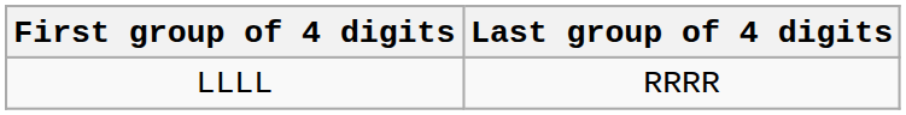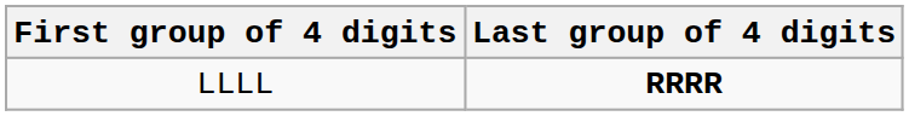LLLL | Last group of 4 digits: normal -> bold
